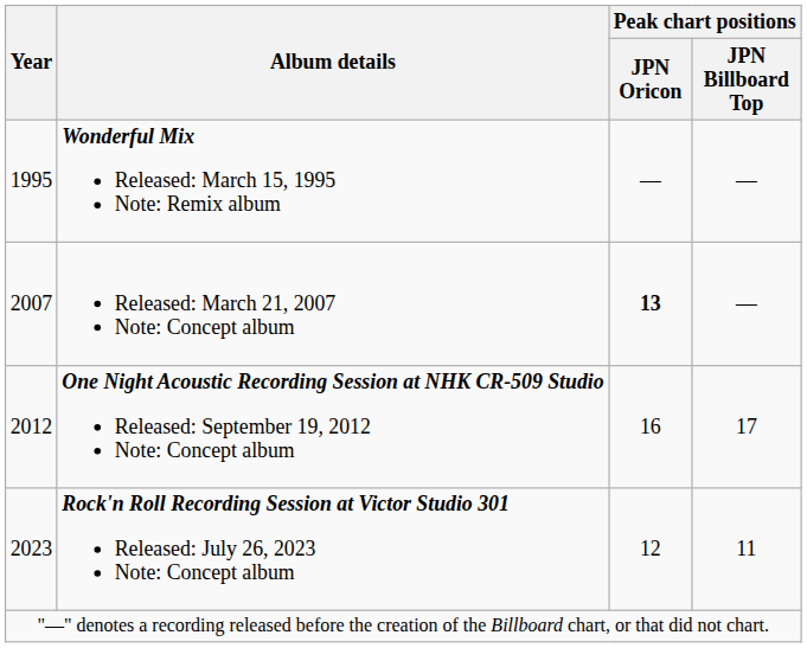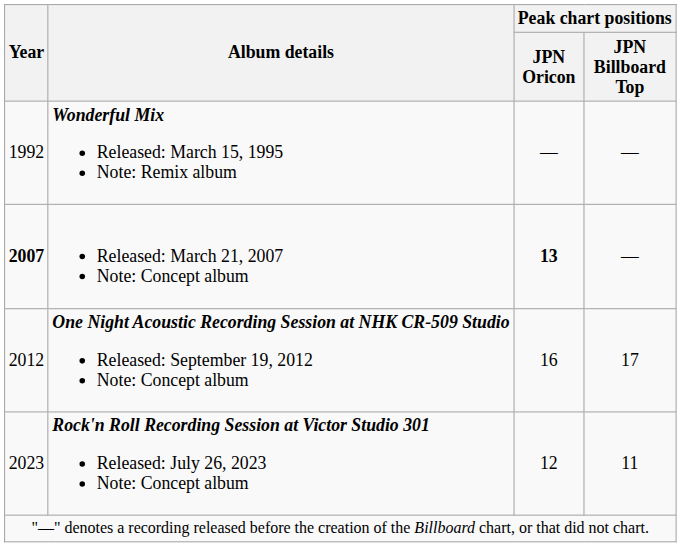Wonderful Mix Released: March 15, 1995 Note: Remix album | Year: 1995 -> 1992
Released: March 21, 2007 Note: Concept album | Year: normal -> bold
